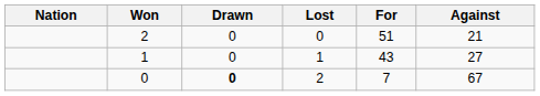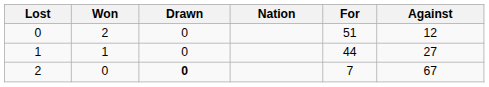columns swapped: Nation <-> Lost
row 2 | Against: 21 -> 12
row 3 | For: 43 -> 44
